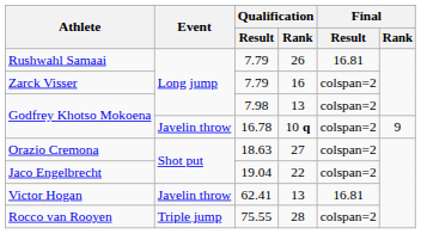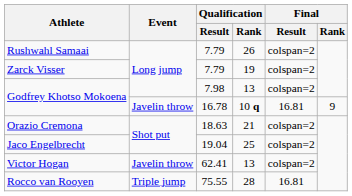Rushwahl Samaai | Final / Result: 16.81 -> colspan=2
Zarck Visser | Qualification / Rank: 16 -> 19
Godfrey Khotso Mokoena / 16.78 | Final / Result: colspan=2 -> 16.81
Orazio Cremona | Qualification / Rank: 27 -> 21
Jaco Engelbrecht | Qualification / Rank: 22 -> 25
Victor Hogan | Final / Result: 16.81 -> colspan=2
Rocco van Rooyen | Final / Result: colspan=2 -> 16.81
